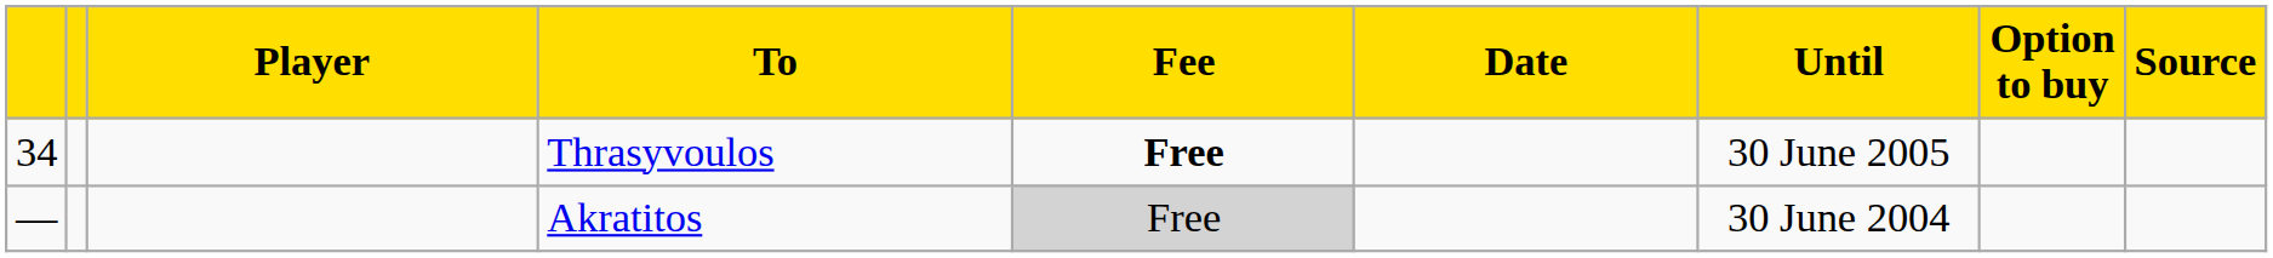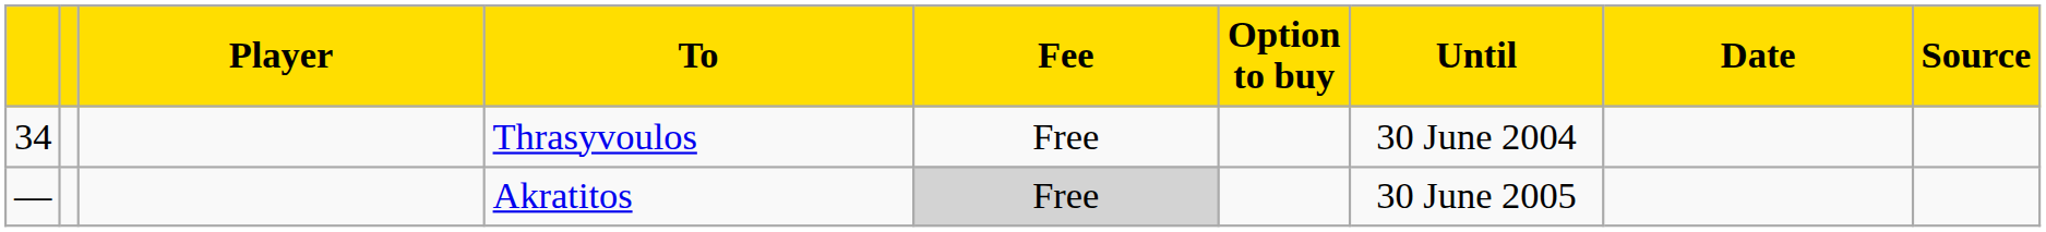columns swapped: Date <-> Option to buy
Thrasyvoulos | Fee: bold -> normal
Thrasyvoulos | Until: 30 June 2005 -> 30 June 2004
Akratitos | Until: 30 June 2004 -> 30 June 2005
